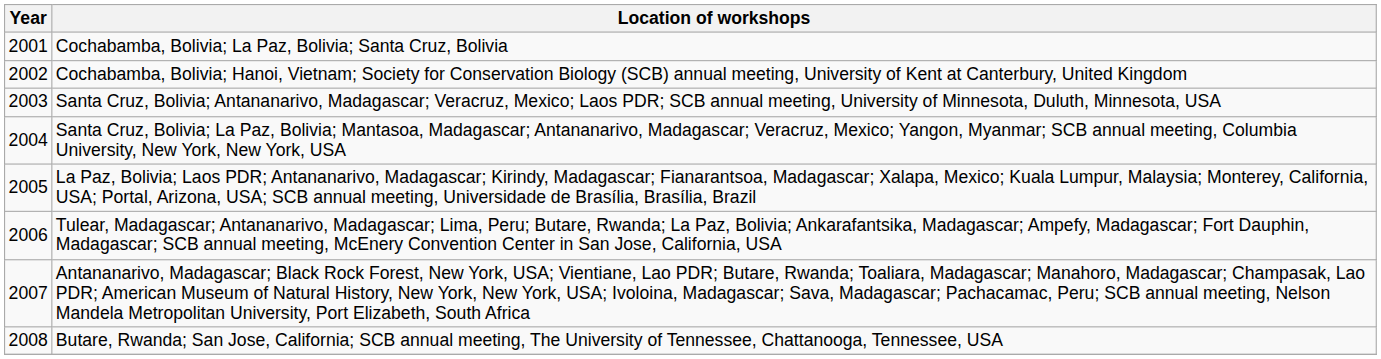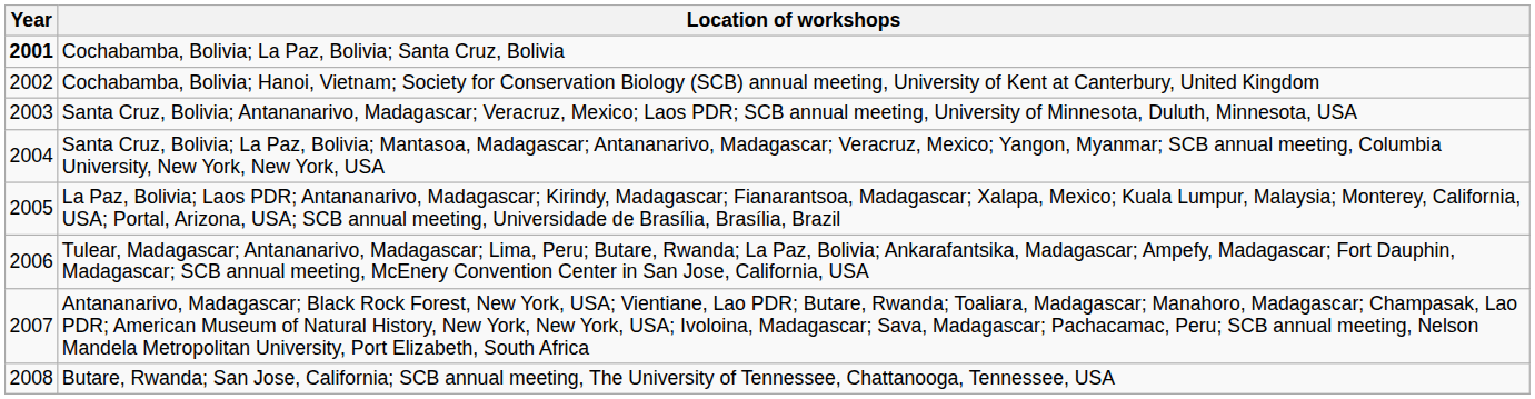Cochabamba, Bolivia; La Paz, Bolivia; Santa Cruz, Bolivia | Year: normal -> bold
